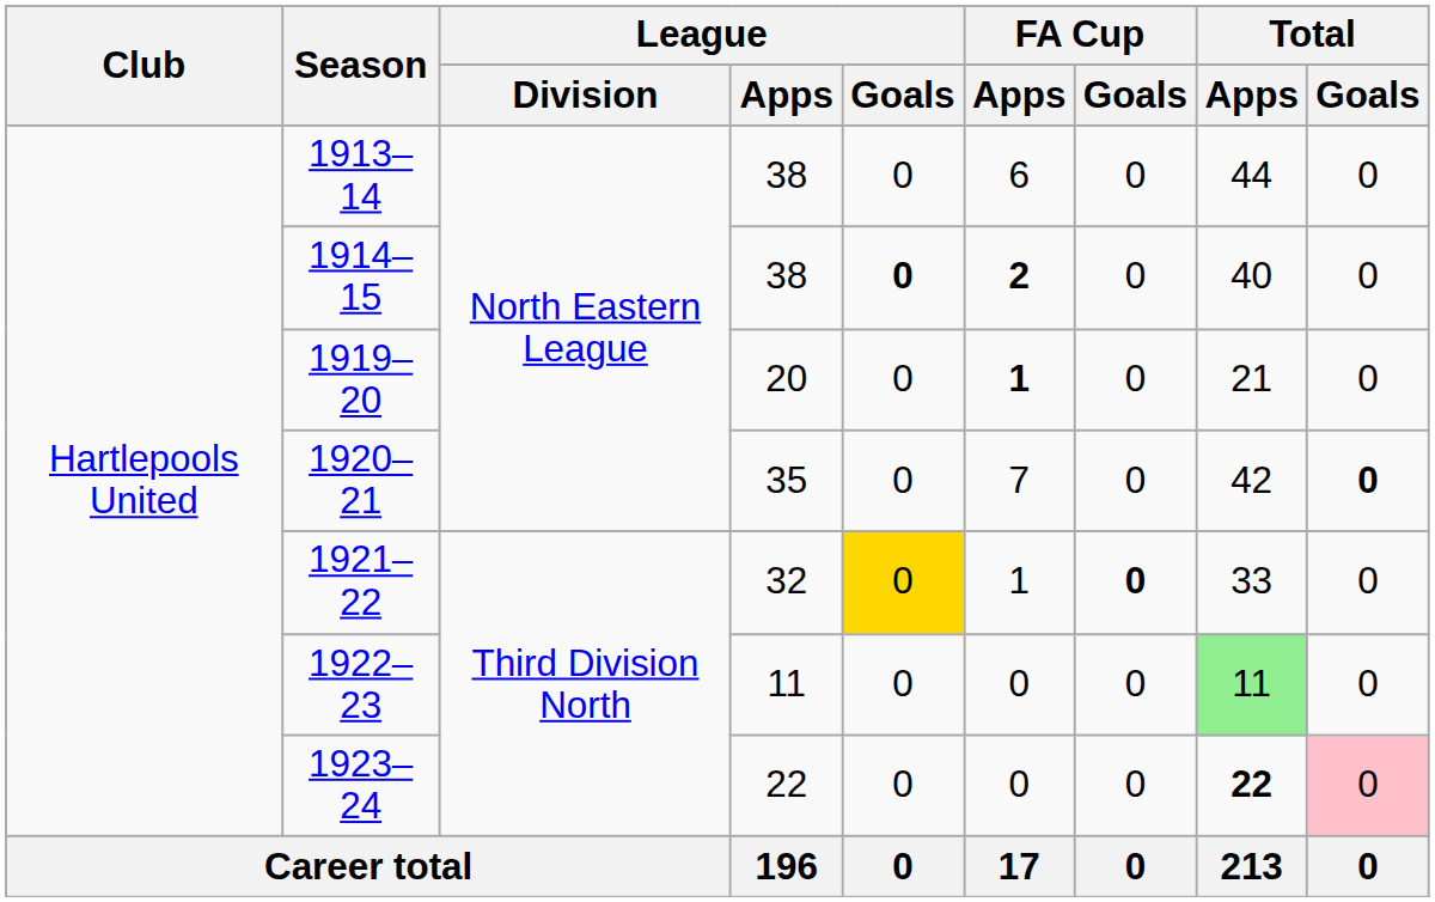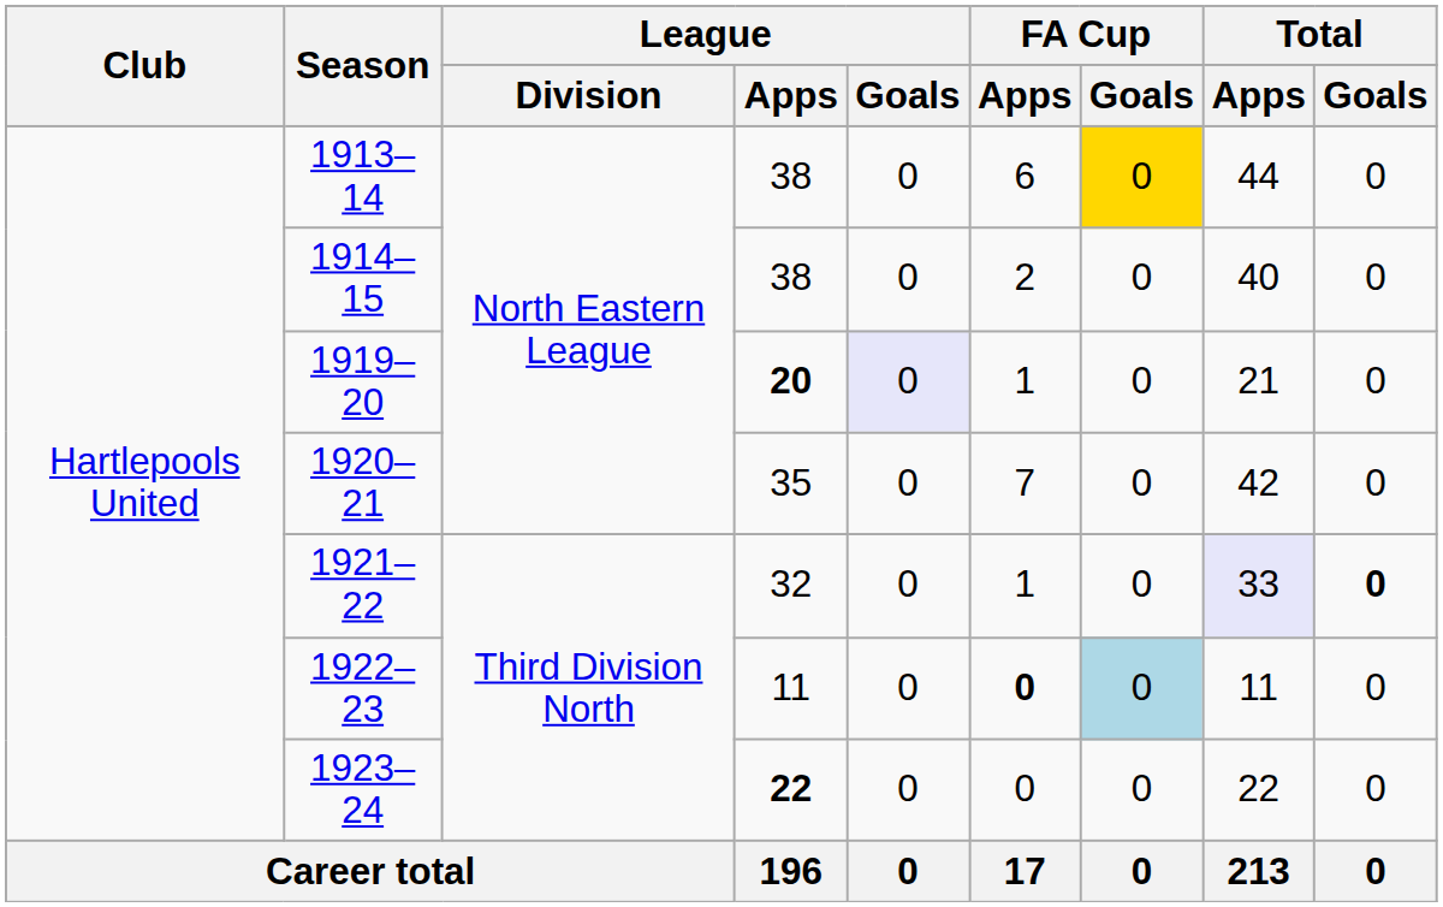1913–14 | FA Cup / Goals: no background -> gold background
1914–15 | League / Goals: bold -> normal
1914–15 | FA Cup / Apps: bold -> normal
1919–20 | League / Apps: normal -> bold
1919–20 | League / Goals: no background -> lavender background
1919–20 | FA Cup / Apps: bold -> normal
1920–21 | Total / Goals: bold -> normal
1921–22 | League / Goals: gold background -> no background
1921–22 | FA Cup / Goals: bold -> normal
1921–22 | Total / Apps: no background -> lavender background
1921–22 | Total / Goals: normal -> bold
1922–23 | FA Cup / Apps: normal -> bold
1922–23 | FA Cup / Goals: no background -> lightblue background
1922–23 | Total / Apps: lightgreen background -> no background
1923–24 | League / Apps: normal -> bold
1923–24 | Total / Apps: bold -> normal
1923–24 | Total / Goals: pink background -> no background
